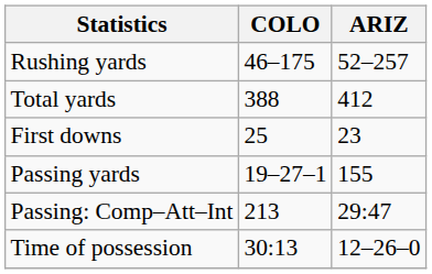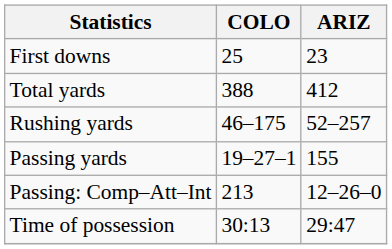rows swapped: First downs <-> Rushing yards
Passing: Comp–Att–Int | ARIZ: 29:47 -> 12–26–0
Time of possession | ARIZ: 12–26–0 -> 29:47
